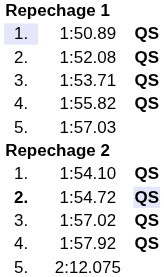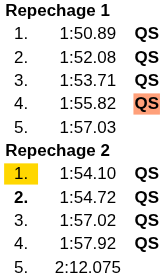1:50.89 | column 1: lavender background -> no background
1:55.82 | column 3: no background -> lightsalmon background
1:54.10 | column 1: no background -> gold background
1:54.72 | column 3: lavender background -> no background
